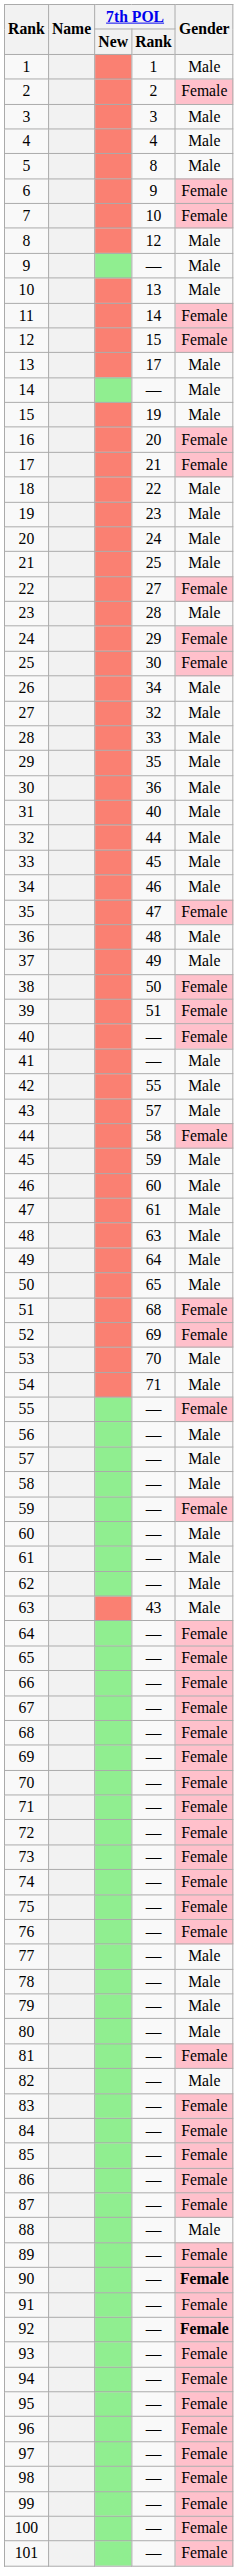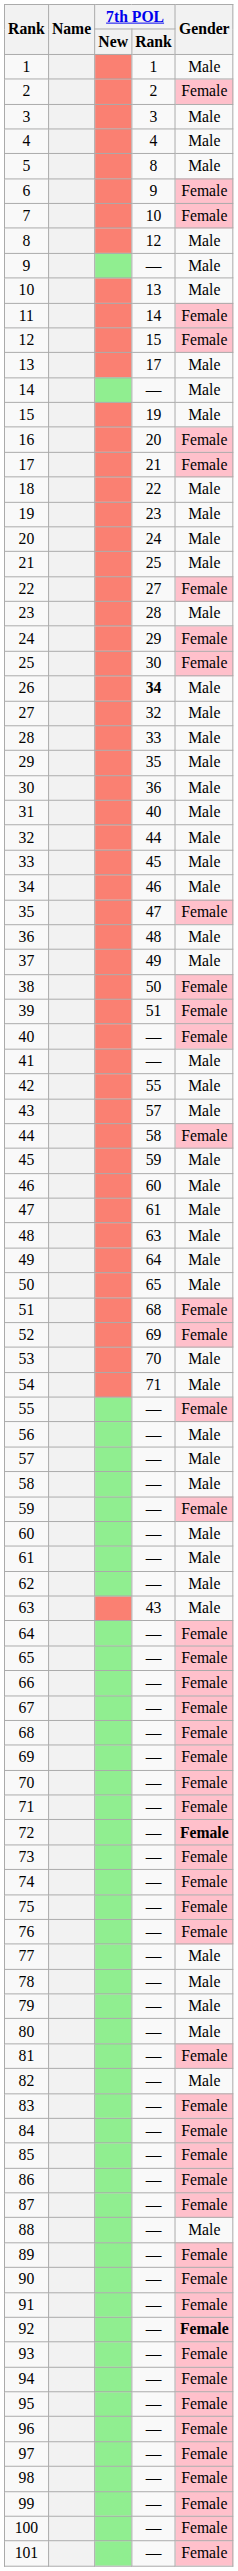26 | 7th POL / Rank: normal -> bold
72 | Gender: normal -> bold
90 | Gender: bold -> normal
